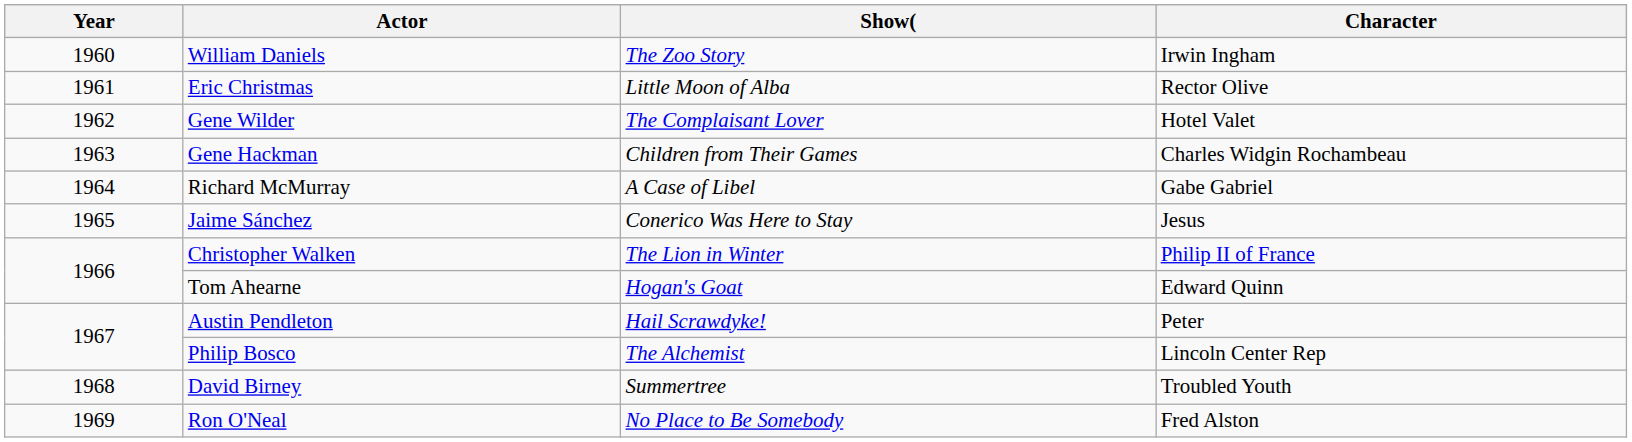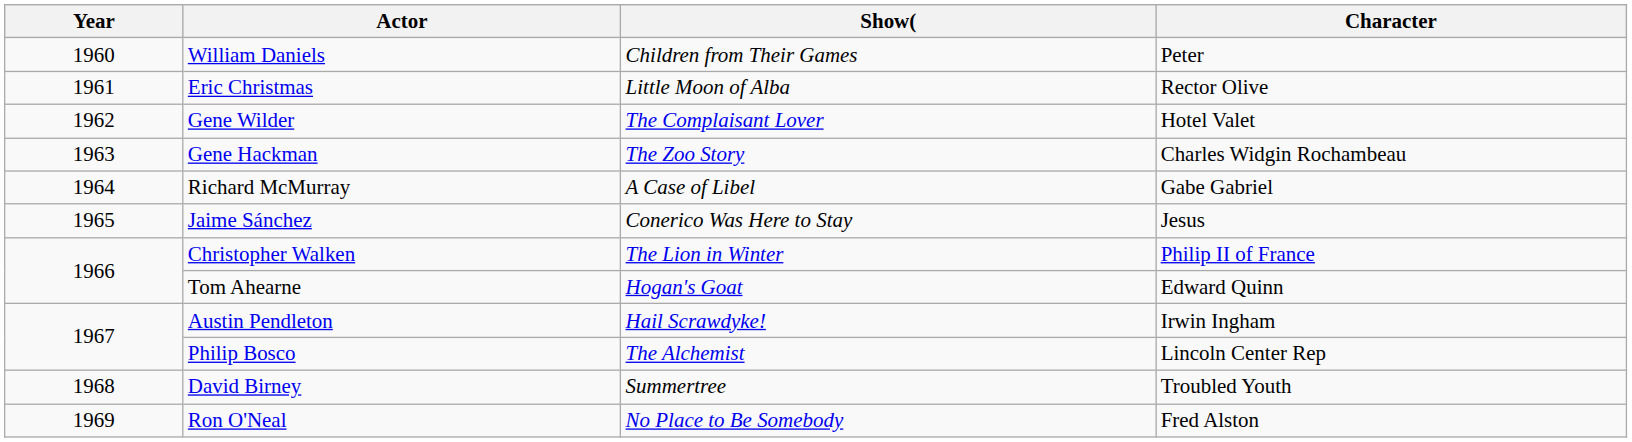William Daniels | Show(: The Zoo Story -> Children from Their Games
William Daniels | Character: Irwin Ingham -> Peter
Gene Hackman | Show(: Children from Their Games -> The Zoo Story
Austin Pendleton | Character: Peter -> Irwin Ingham
